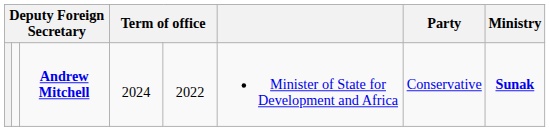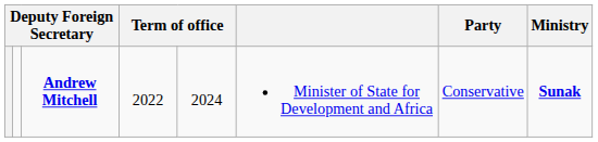Andrew Mitchell | column 4: 2024 -> 2022
Andrew Mitchell | column 5: 2022 -> 2024
